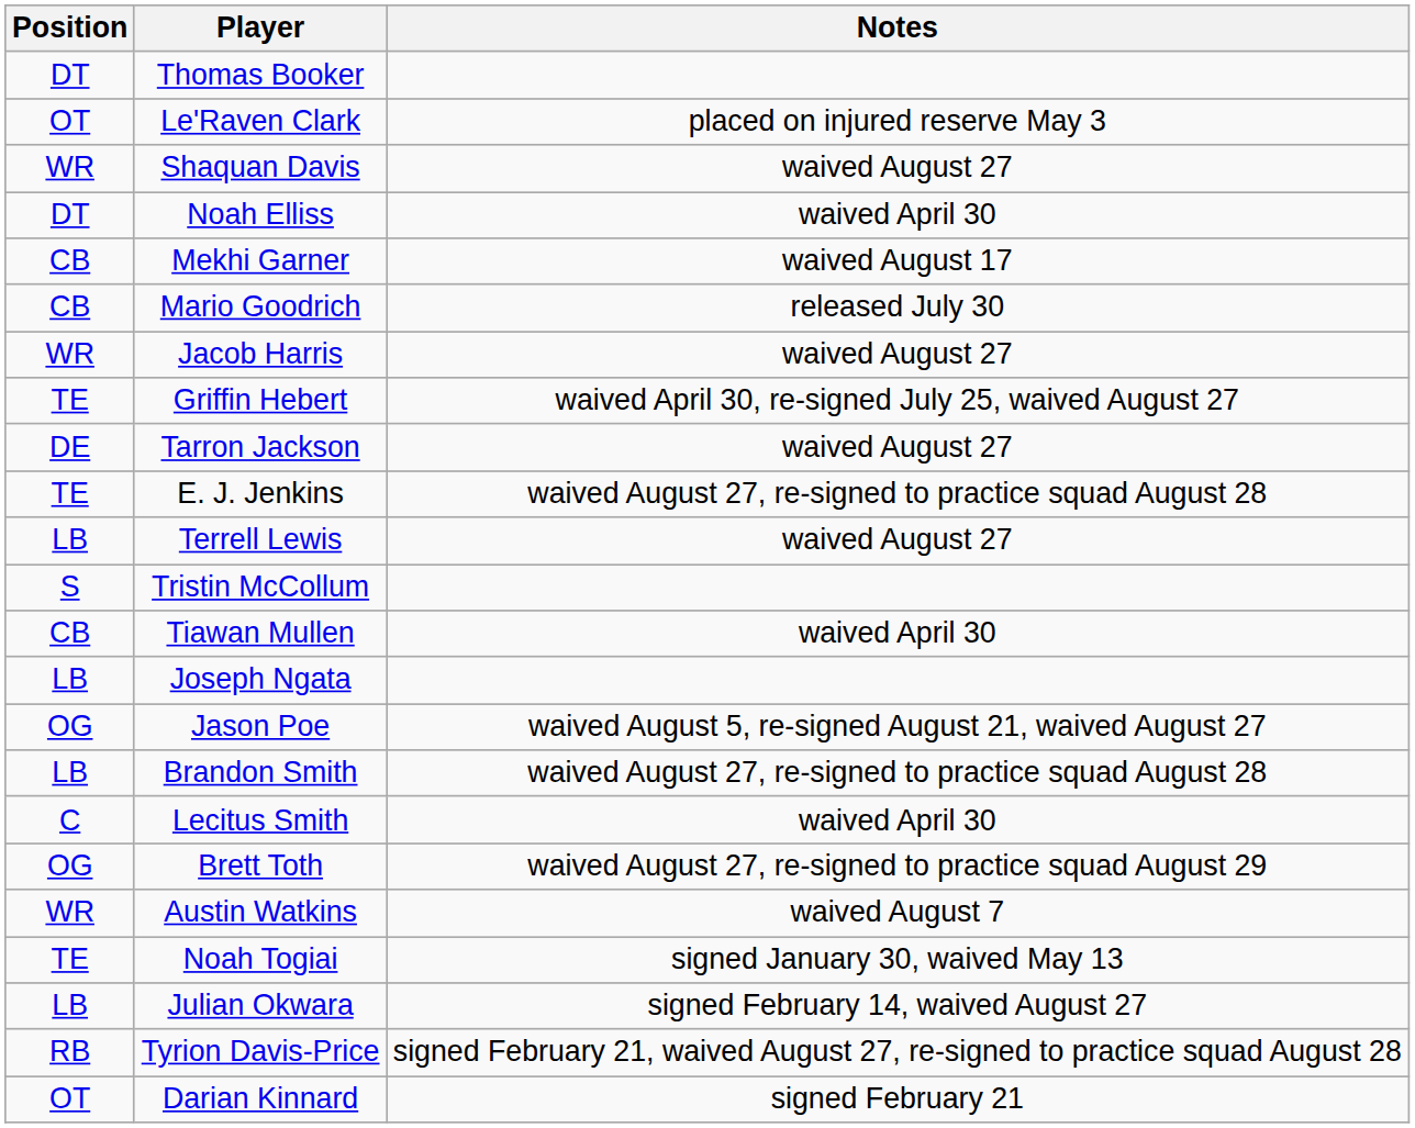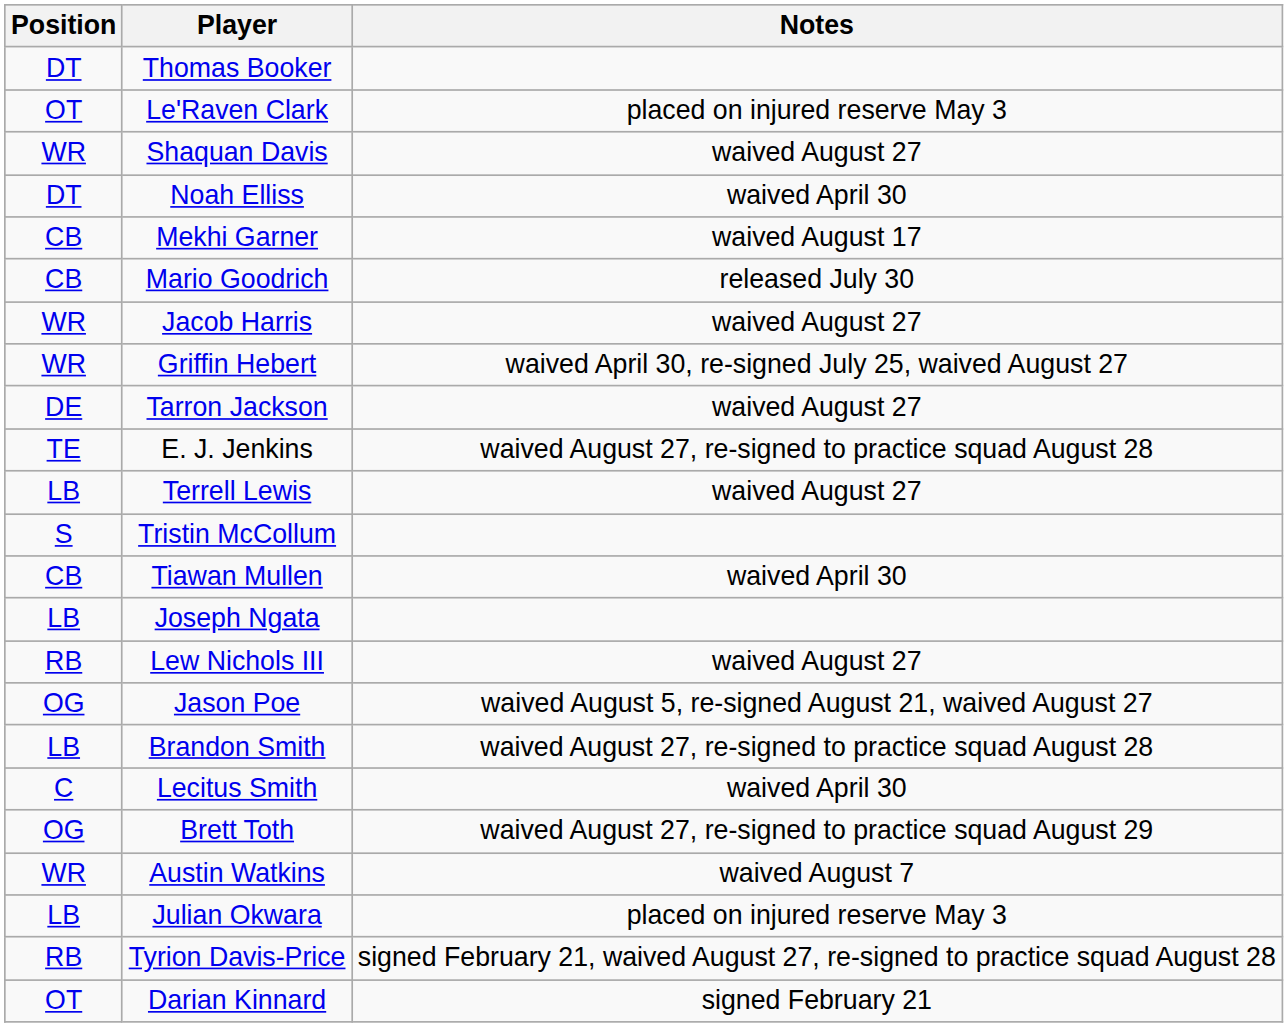Griffin Hebert | Position: TE -> WR
+ row: RB | Lew Nichols III | waived August 27
- row: TE | Noah Togiai | signed January 30, waived May 13
Julian Okwara | Notes: signed February 14, waived August 27 -> placed on injured reserve May 3
